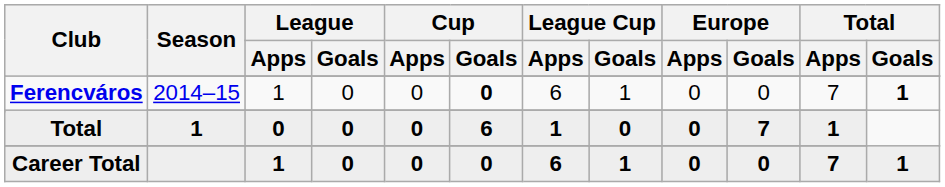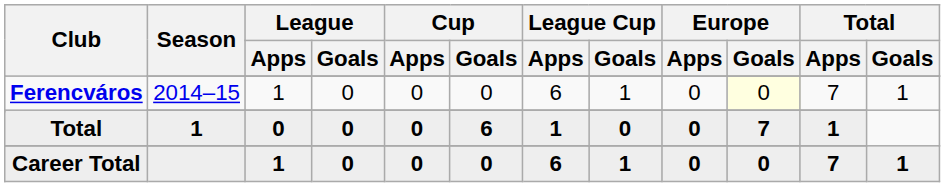Ferencváros / 2014–15 | Cup / Goals: bold -> normal
Ferencváros / 2014–15 | Europe / Goals: no background -> lightyellow background
Ferencváros / 2014–15 | Total / Goals: bold -> normal
